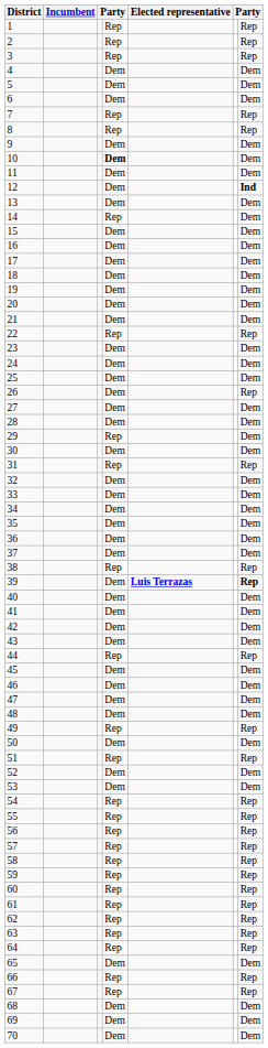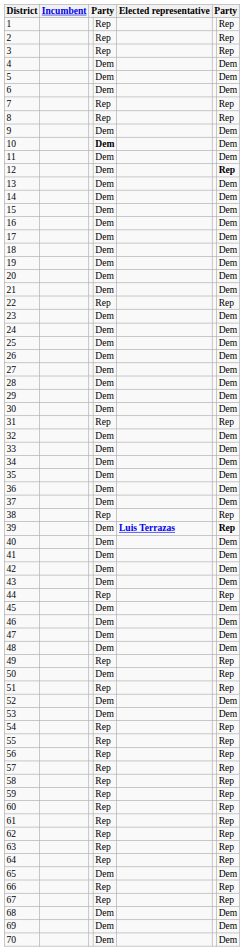12 | column 7: Ind -> Rep
14 | column 4: Rep -> Dem
26 | column 7: Rep -> Dem
29 | column 4: Rep -> Dem
50 | column 7: Dem -> Rep
